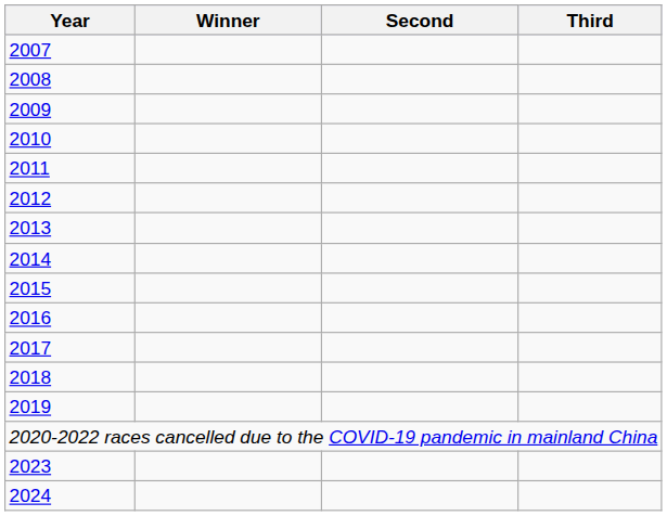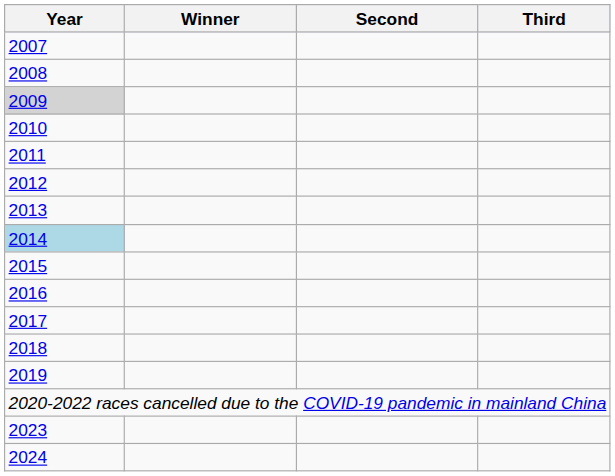2009 | Year: no background -> lightgrey background
2014 | Year: no background -> lightblue background
